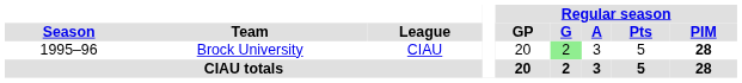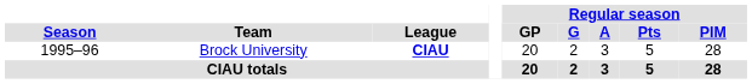Brock University | League: normal -> bold
Brock University | Regular season / G: lightgreen background -> no background
Brock University | Regular season / PIM: bold -> normal
